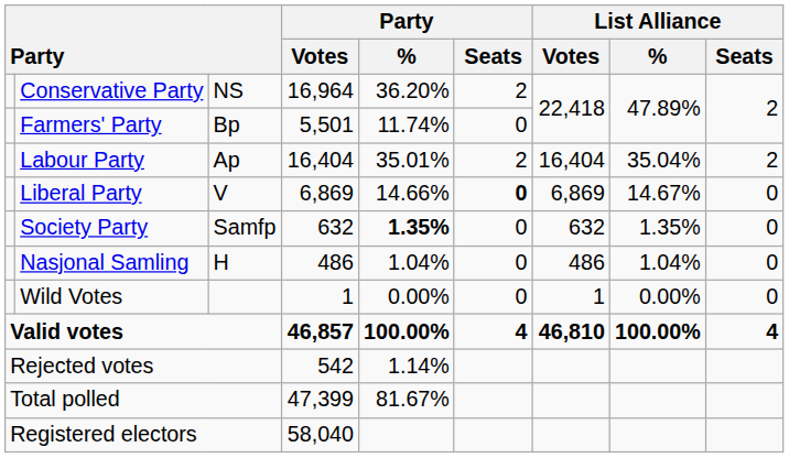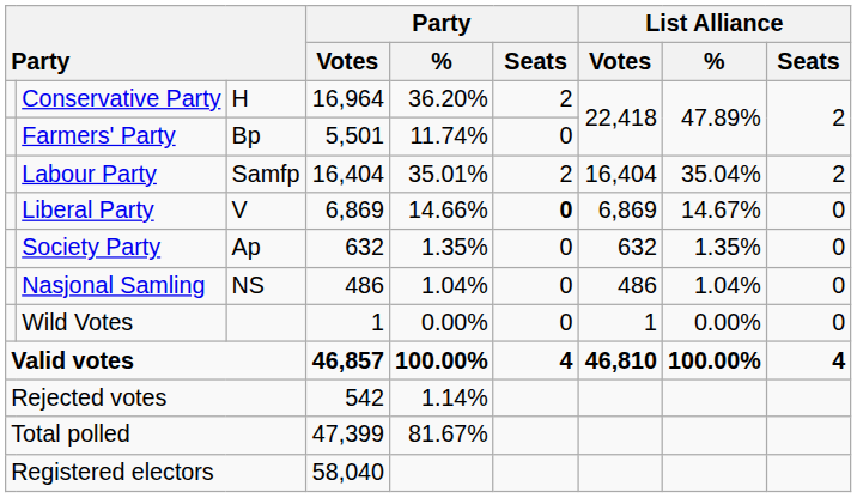Conservative Party | column 3: NS -> H
Labour Party | column 3: Ap -> Samfp
Society Party | column 3: Samfp -> Ap
Society Party | Party / %: bold -> normal
Nasjonal Samling | column 3: H -> NS
